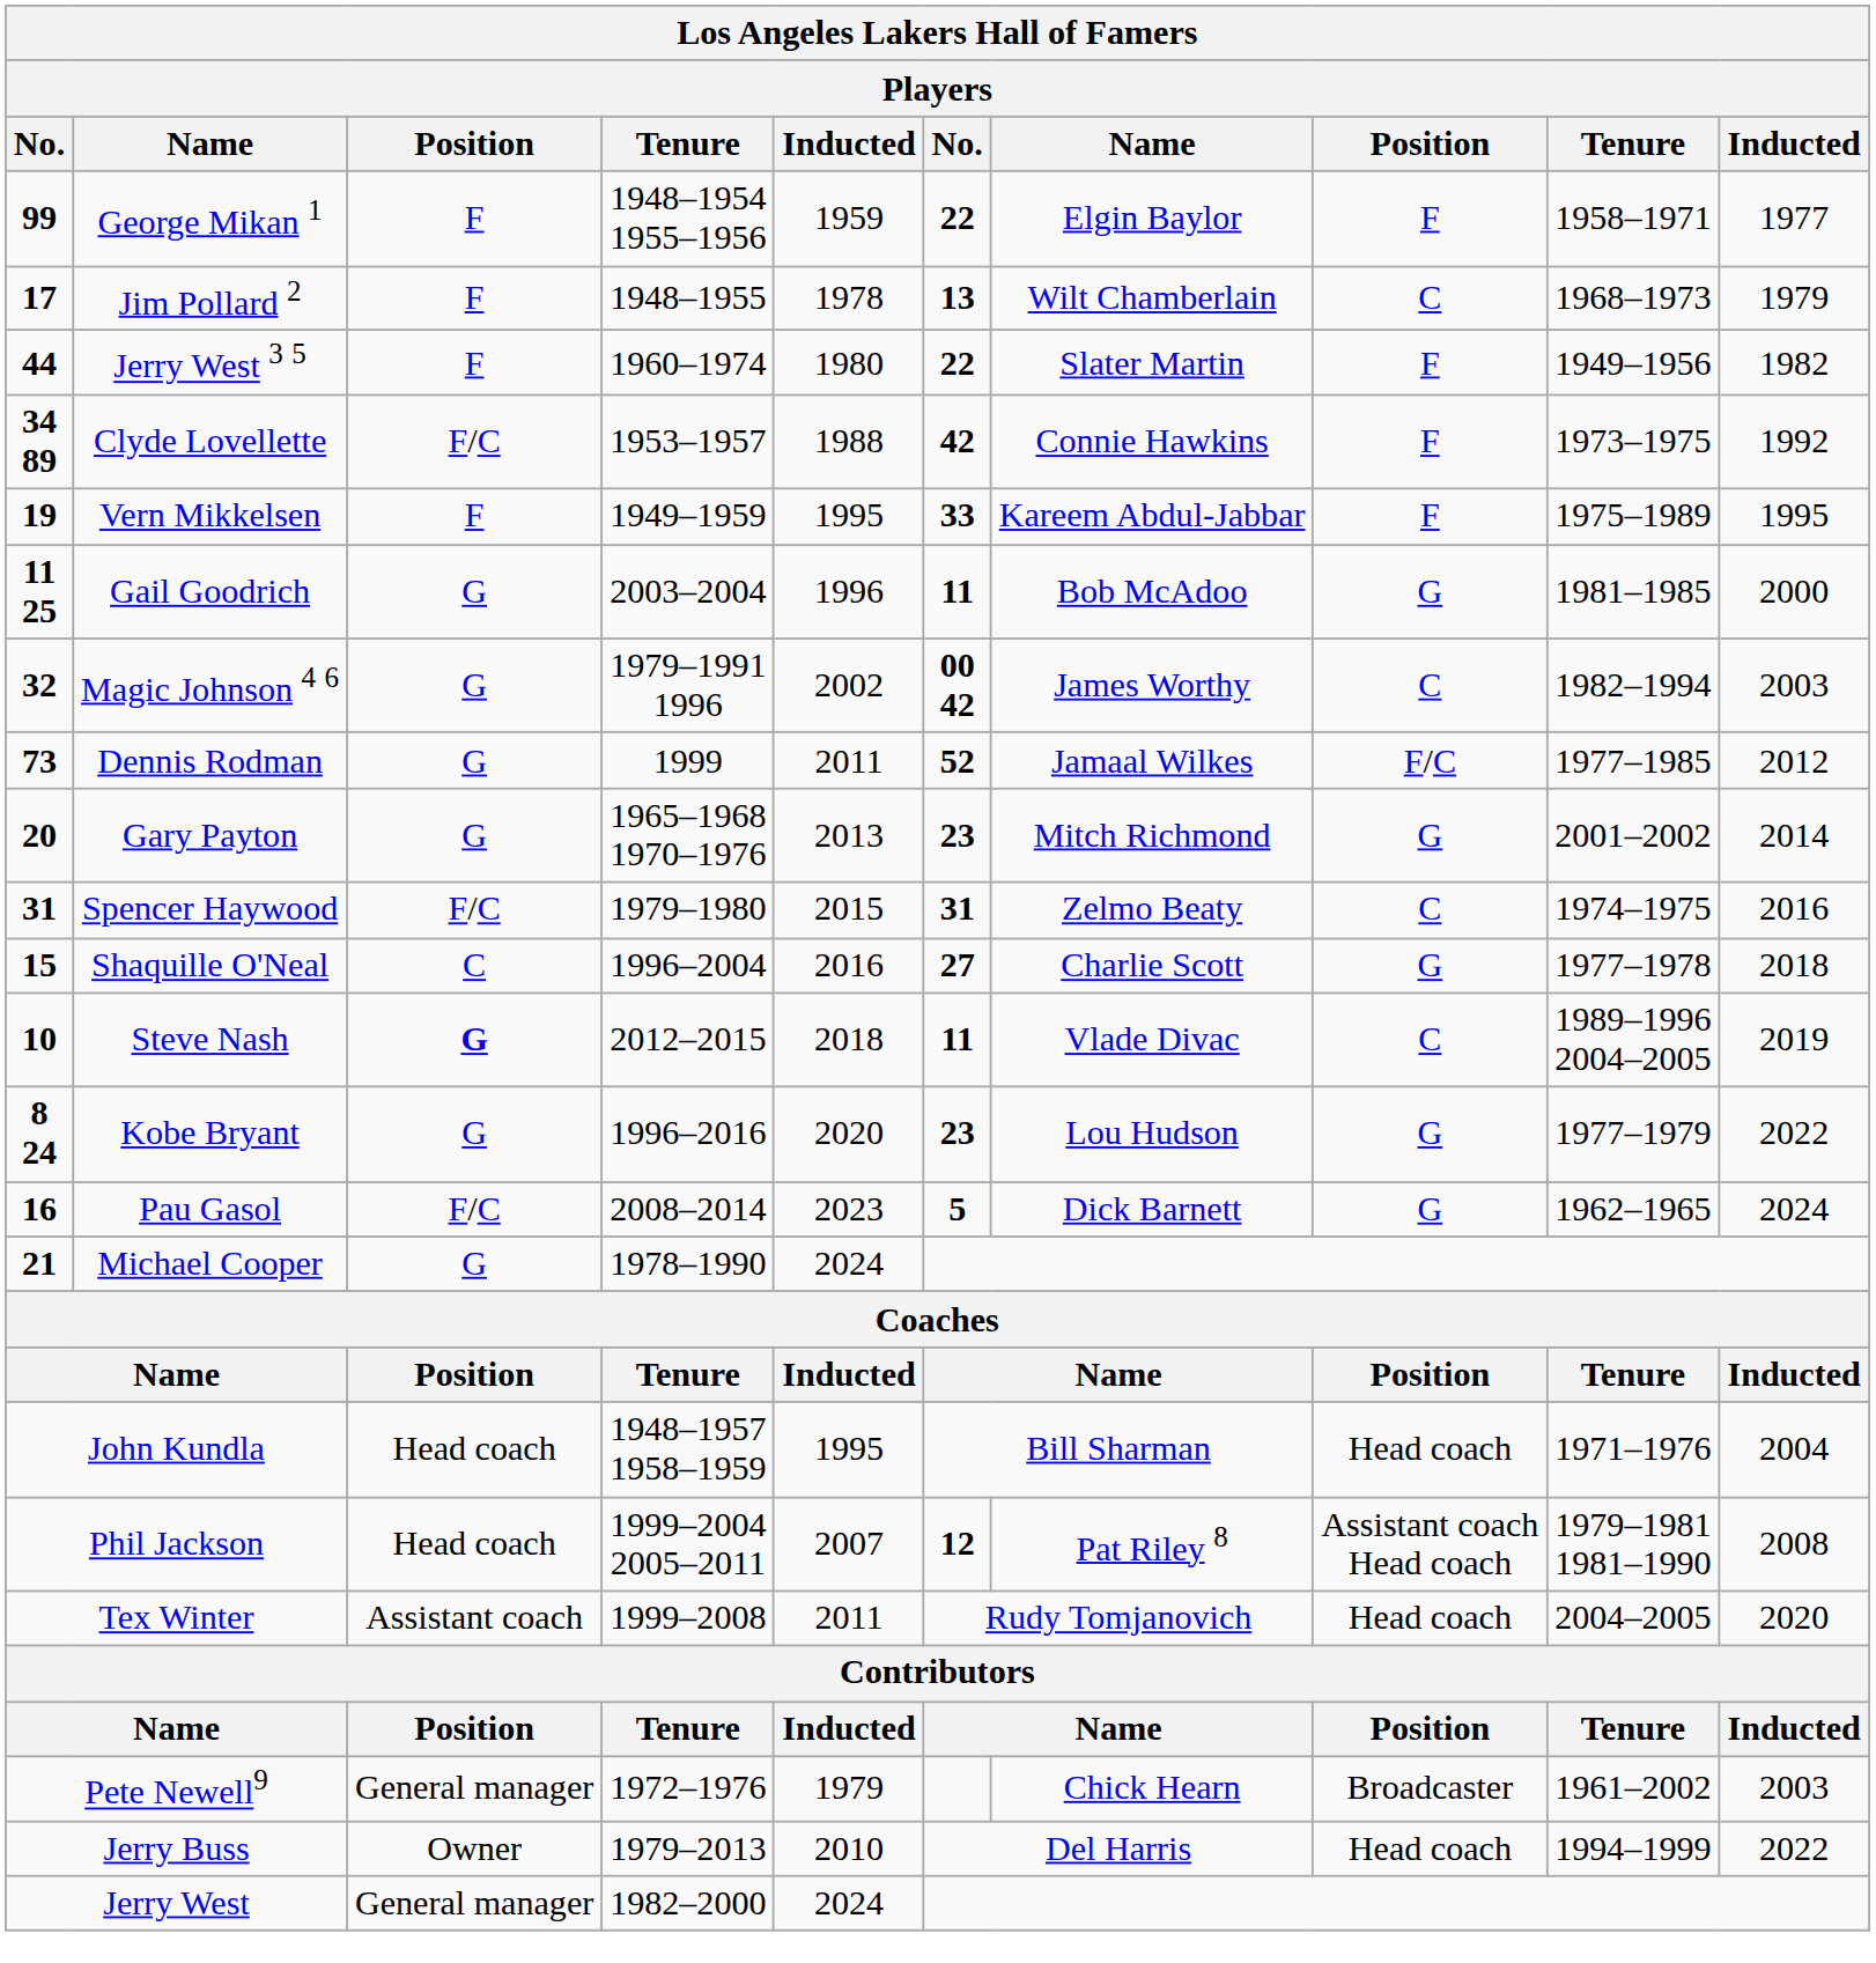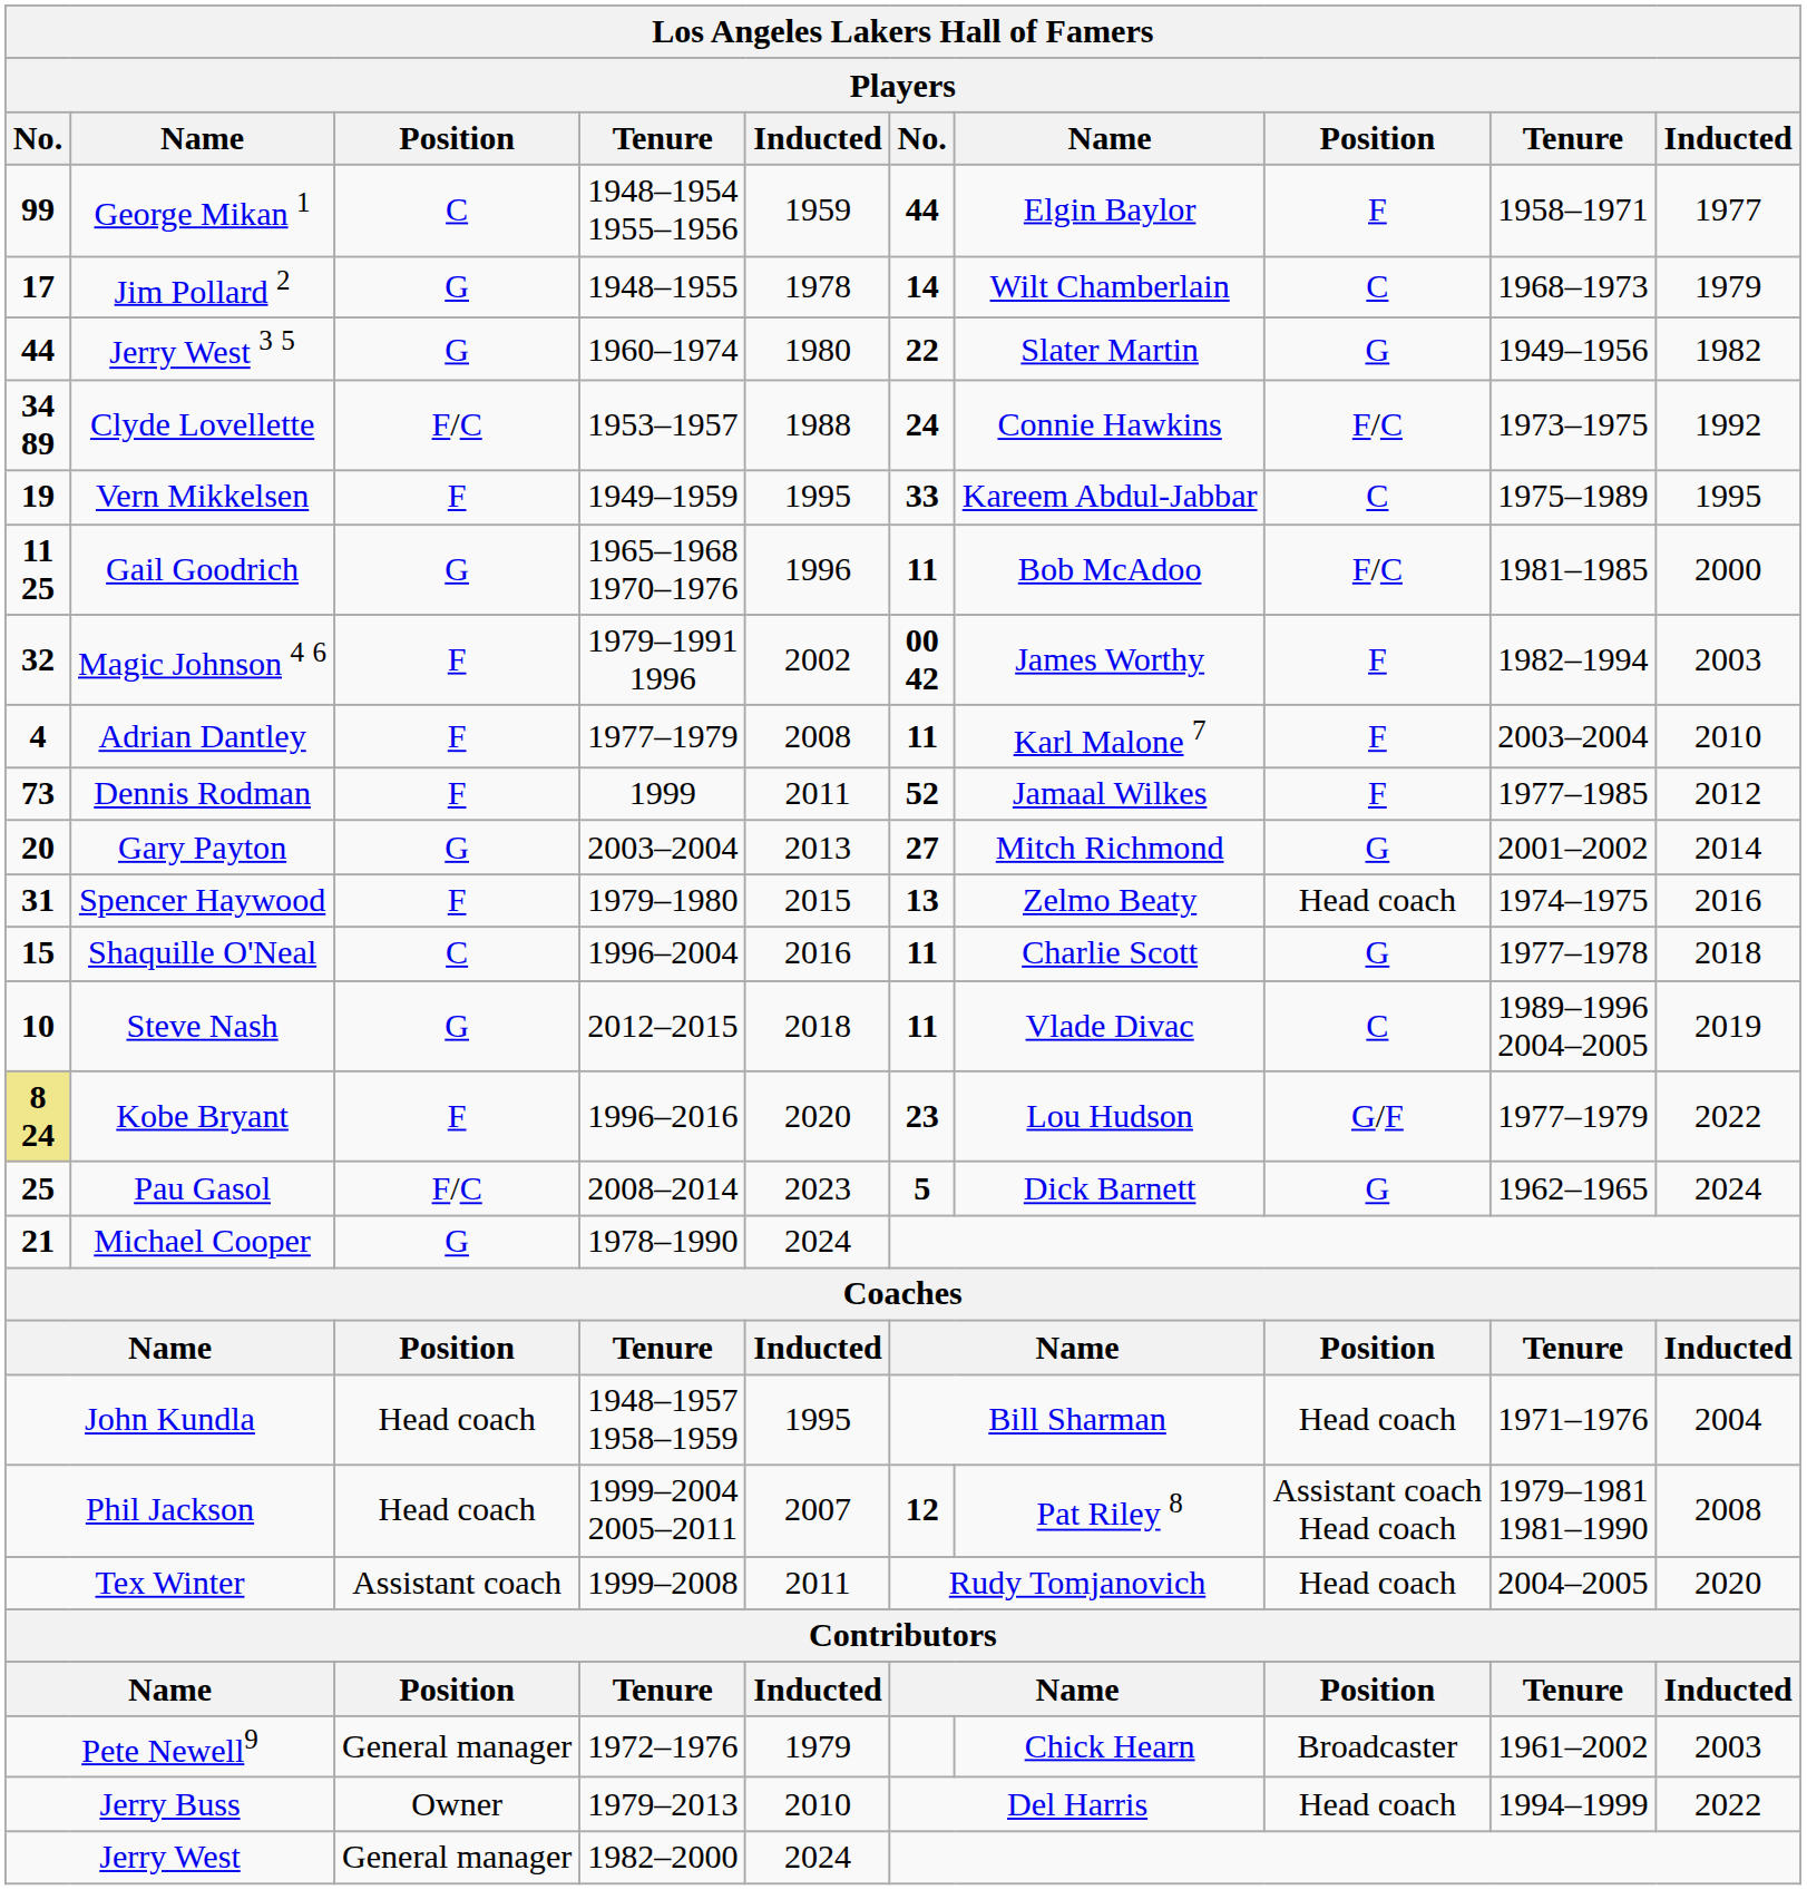George Mikan 1 | column 3: F -> C
George Mikan 1 | column 6: 22 -> 44
Jim Pollard 2 | column 3: F -> G
Jim Pollard 2 | column 6: 13 -> 14
Jerry West 3 5 | column 3: F -> G
Jerry West 3 5 | column 8: F -> G
Clyde Lovellette | column 6: 42 -> 24
Clyde Lovellette | column 8: F -> F/C
Vern Mikkelsen | column 8: F -> C
Gail Goodrich | column 4: 2003–2004 -> 1965–1968 1970–1976
Gail Goodrich | column 8: G -> F/C
Magic Johnson 4 6 | column 3: G -> F
Magic Johnson 4 6 | column 8: C -> F
+ row: 4 | Adrian Dantley | F | 1977–1979 | 2008 | 11 | Karl Malone 7 | F | 2003–2004 | 2010
Dennis Rodman | column 3: G -> F
Dennis Rodman | column 8: F/C -> F
Gary Payton | column 4: 1965–1968 1970–1976 -> 2003–2004
Gary Payton | column 6: 23 -> 27
Spencer Haywood | column 3: F/C -> F
Spencer Haywood | column 6: 31 -> 13
Spencer Haywood | column 8: C -> Head coach
Shaquille O'Neal | column 6: 27 -> 11
Steve Nash | column 3: bold -> normal
Kobe Bryant | column 1: no background -> khaki background
Kobe Bryant | column 3: G -> F
Kobe Bryant | column 8: G -> G/F
Pau Gasol | column 1: 16 -> 25
